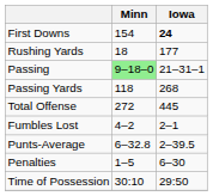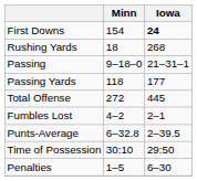Rushing Yards | Iowa: 177 -> 268
Passing | Minn: lightgreen background -> no background
Passing Yards | Iowa: 268 -> 177
rows swapped: Penalties <-> Time of Possession
